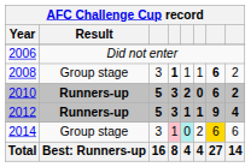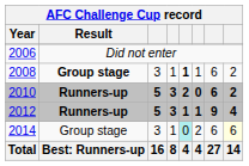2008 | Result: normal -> bold
2008 | column 4: bold -> normal
2008 | column 5: normal -> bold
2008 | column 7: bold -> normal
2014 | column 4: pink background -> no background
2014 | column 7: gold background -> no background
2014 | column 8: no background -> lightyellow background
